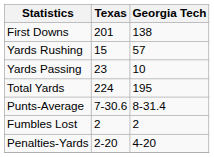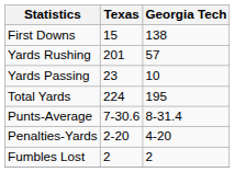First Downs | Texas: 201 -> 15
Yards Rushing | Texas: 15 -> 201
rows swapped: Fumbles Lost <-> Penalties-Yards
